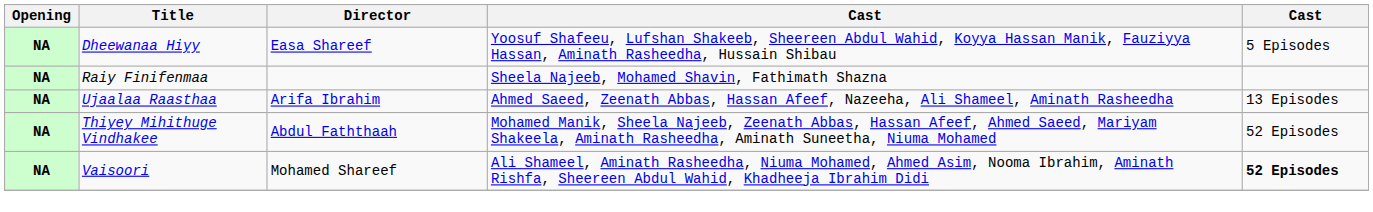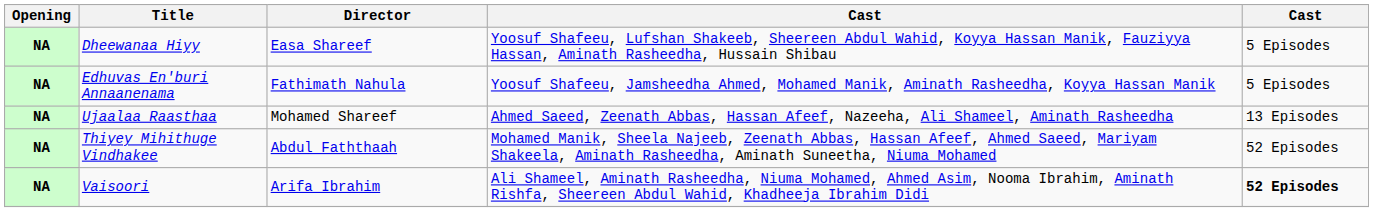+ row: NA | Edhuvas En'buri Annaanenama | Fathimath Nahula | Yoosuf Shafeeu, Jamsheedha Ahmed, Mohamed Manik, Aminath Rasheedha, Koyya Hassan Manik | 5 Episodes
- row: NA | Raiy Finifenmaa | Sheela Najeeb, Mohamed Shavin, Fathimath Shazna
Ujaalaa Raasthaa | Director: Arifa Ibrahim -> Mohamed Shareef
Vaisoori | Director: Mohamed Shareef -> Arifa Ibrahim
